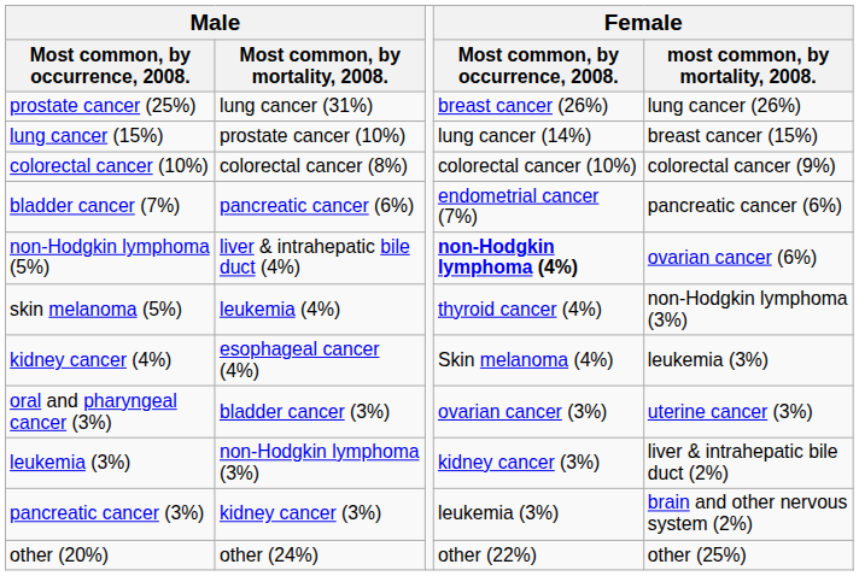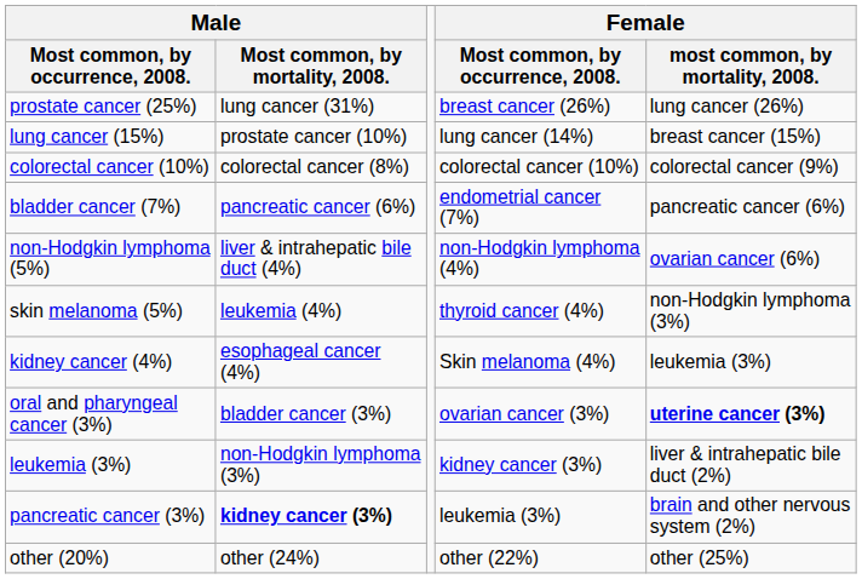non-Hodgkin lymphoma (5%) | Female / Most common, by occurrence, 2008.: bold -> normal
oral and pharyngeal cancer (3%) | Female / most common, by mortality, 2008.: normal -> bold
pancreatic cancer (3%) | Male / Most common, by mortality, 2008.: normal -> bold
